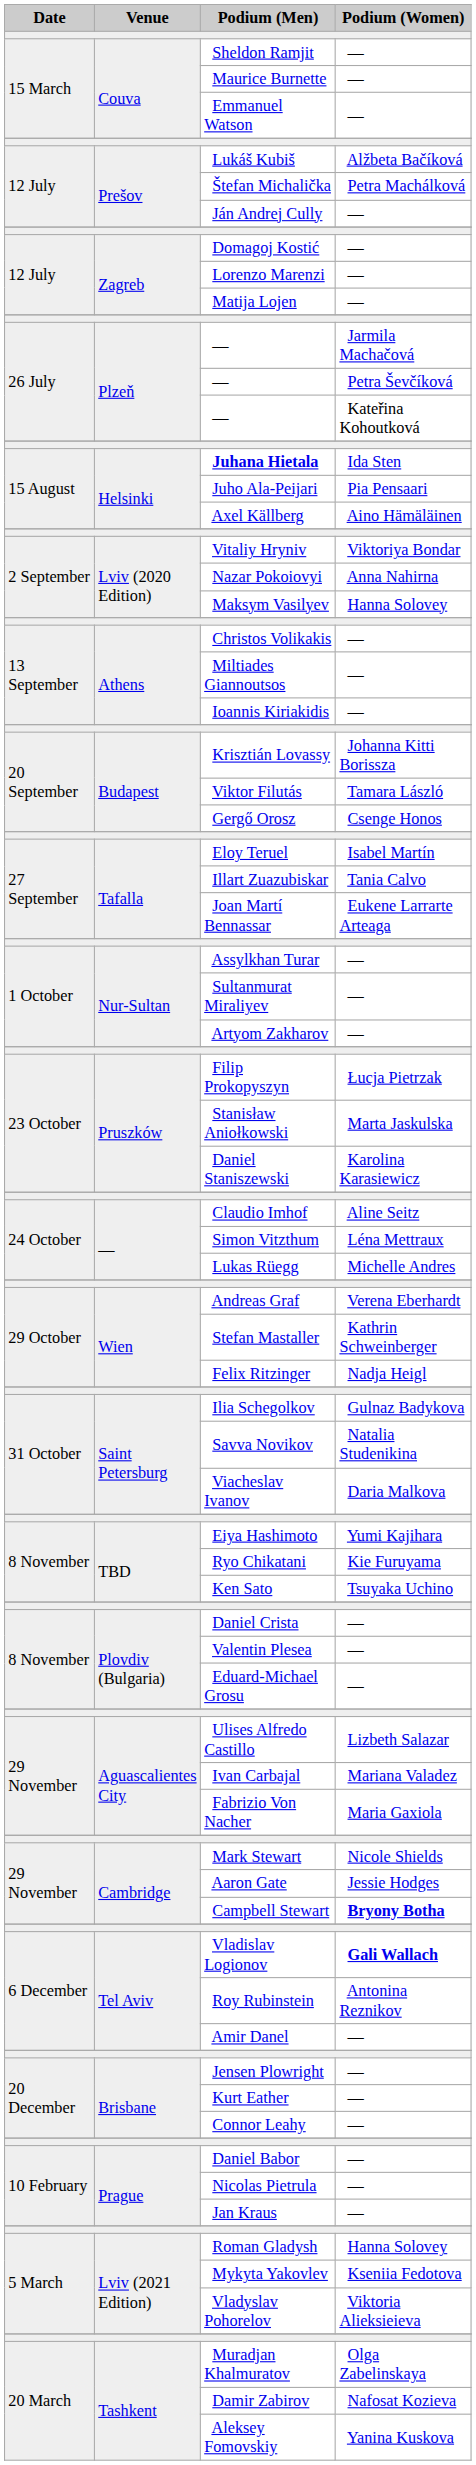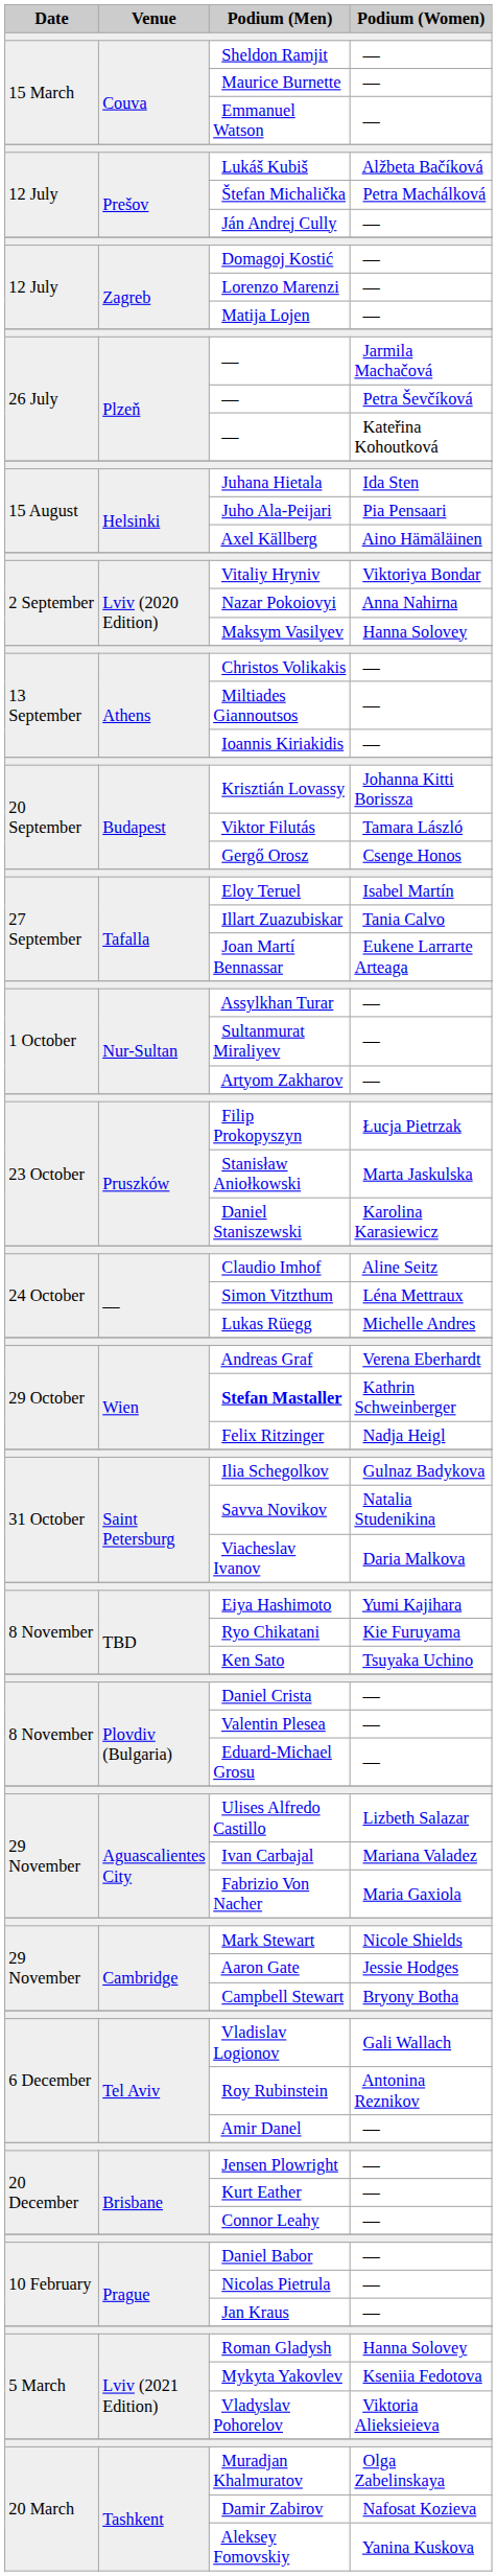Juhana Hietala | Podium (Men): bold -> normal
Stefan Mastaller | Podium (Men): normal -> bold
Campbell Stewart | Podium (Women): bold -> normal
Vladislav Logionov | Podium (Women): bold -> normal
